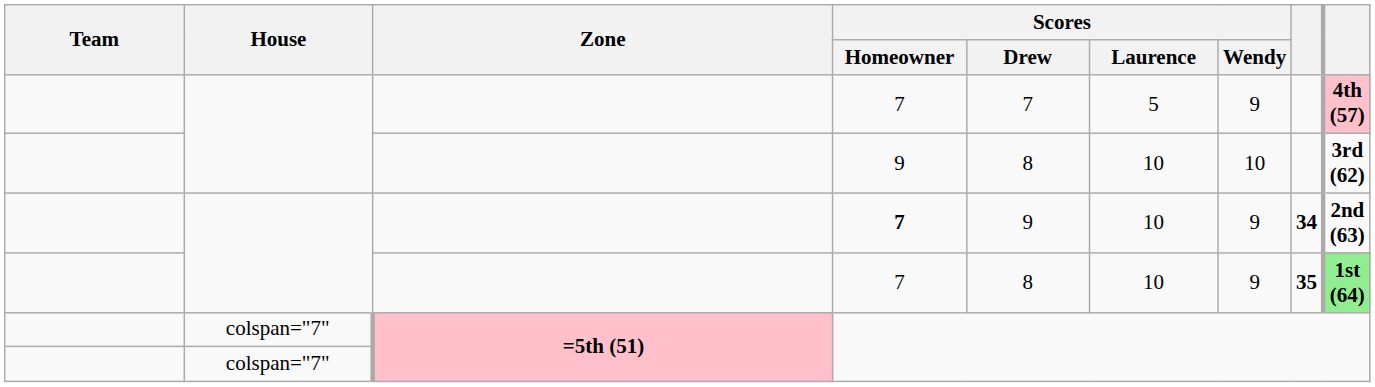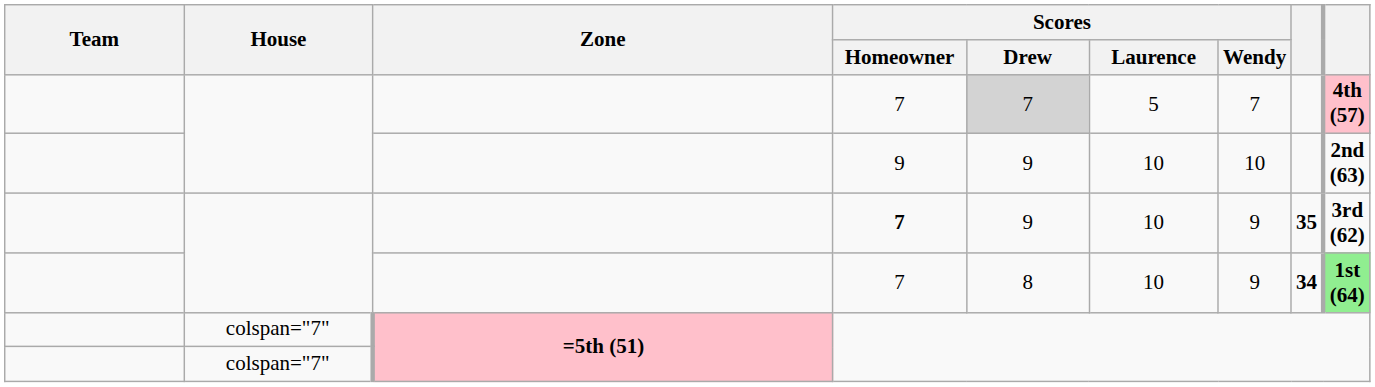row 3 | Scores / Drew: no background -> lightgrey background
row 3 | Scores / Wendy: 9 -> 7
row 4 | Scores / Drew: 8 -> 9
row 4 | column 9: 3rd (62) -> 2nd (63)
row 5 | column 8: 34 -> 35
row 5 | column 9: 2nd (63) -> 3rd (62)
row 6 | column 8: 35 -> 34
